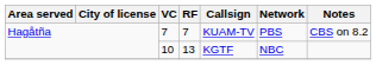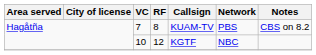row 2 | RF: 7 -> 8
row 3 | RF: 13 -> 12
